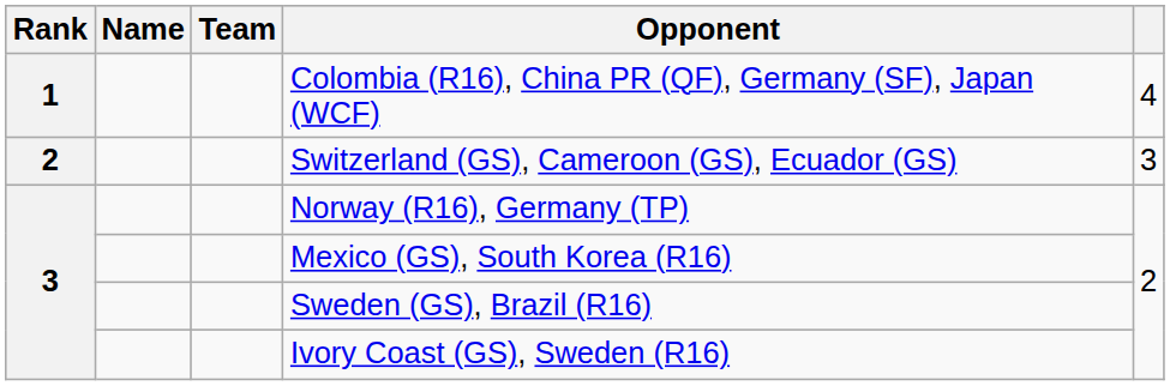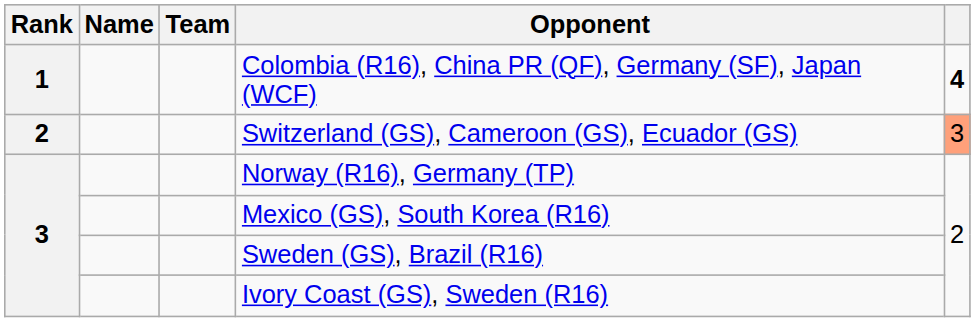Colombia (R16), China PR (QF), Germany (SF), Japan (WCF) | column 5: normal -> bold
Switzerland (GS), Cameroon (GS), Ecuador (GS) | column 5: no background -> lightsalmon background
